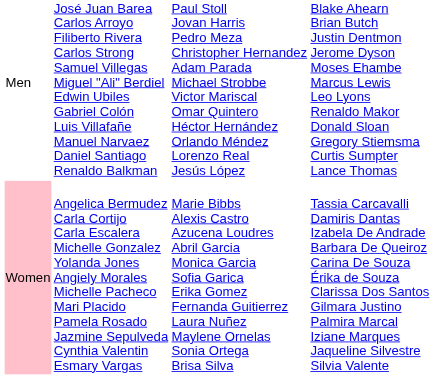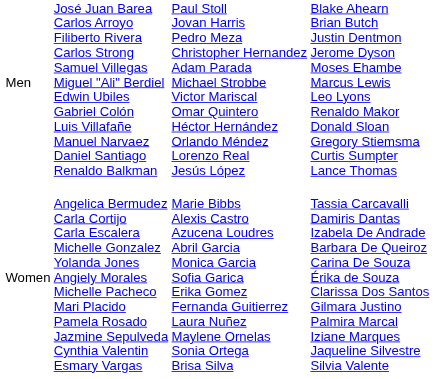Women | column 1: pink background -> no background
